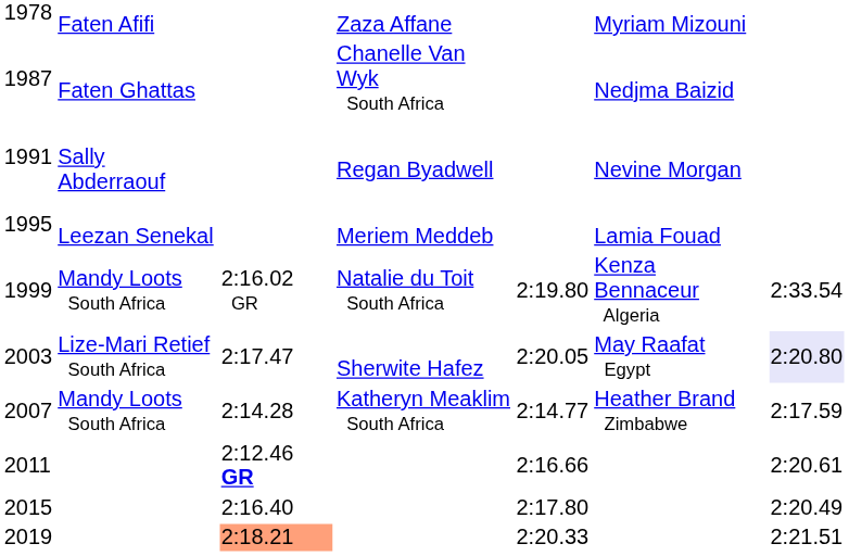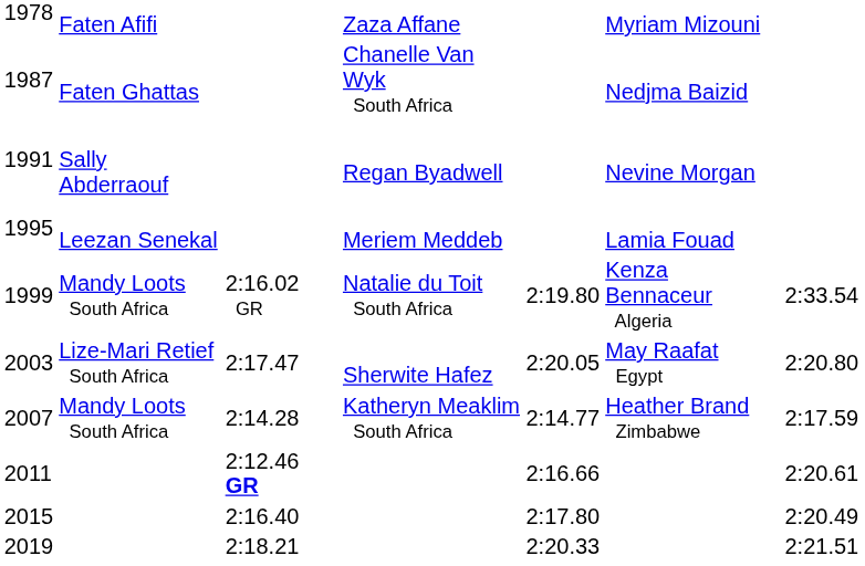2003 | column 7: lavender background -> no background
2019 | column 3: lightsalmon background -> no background
